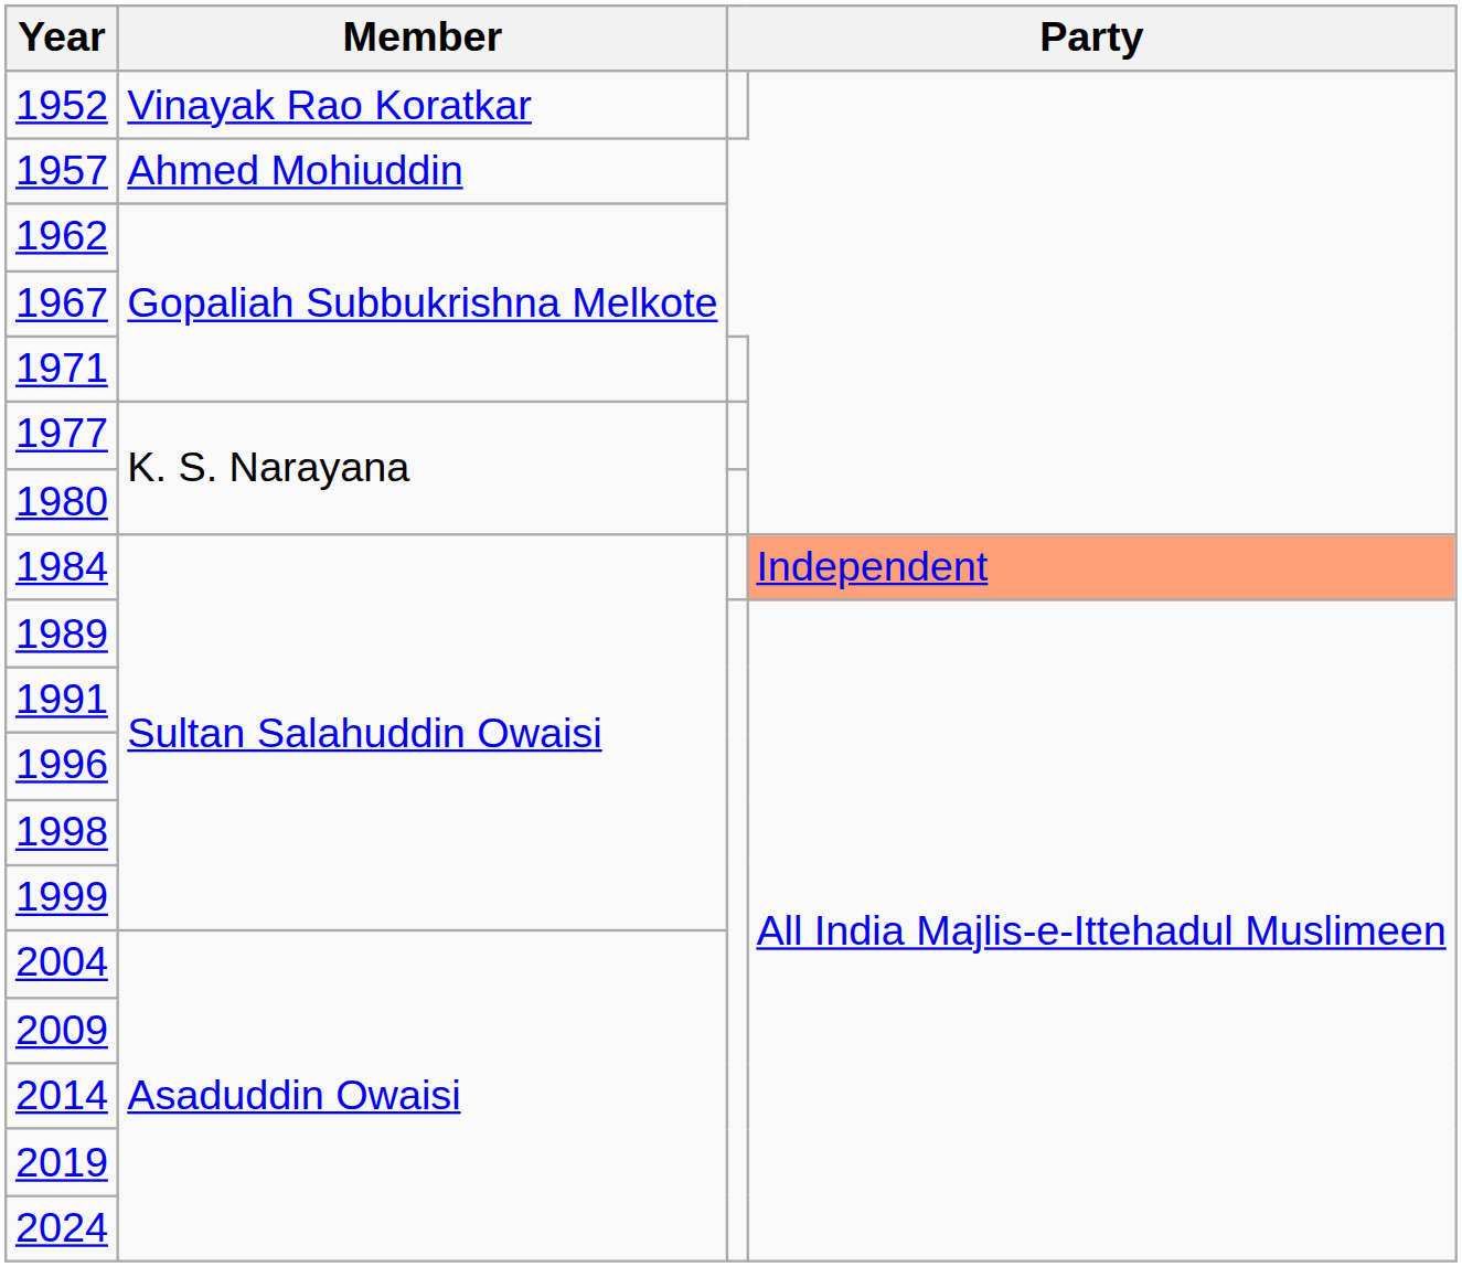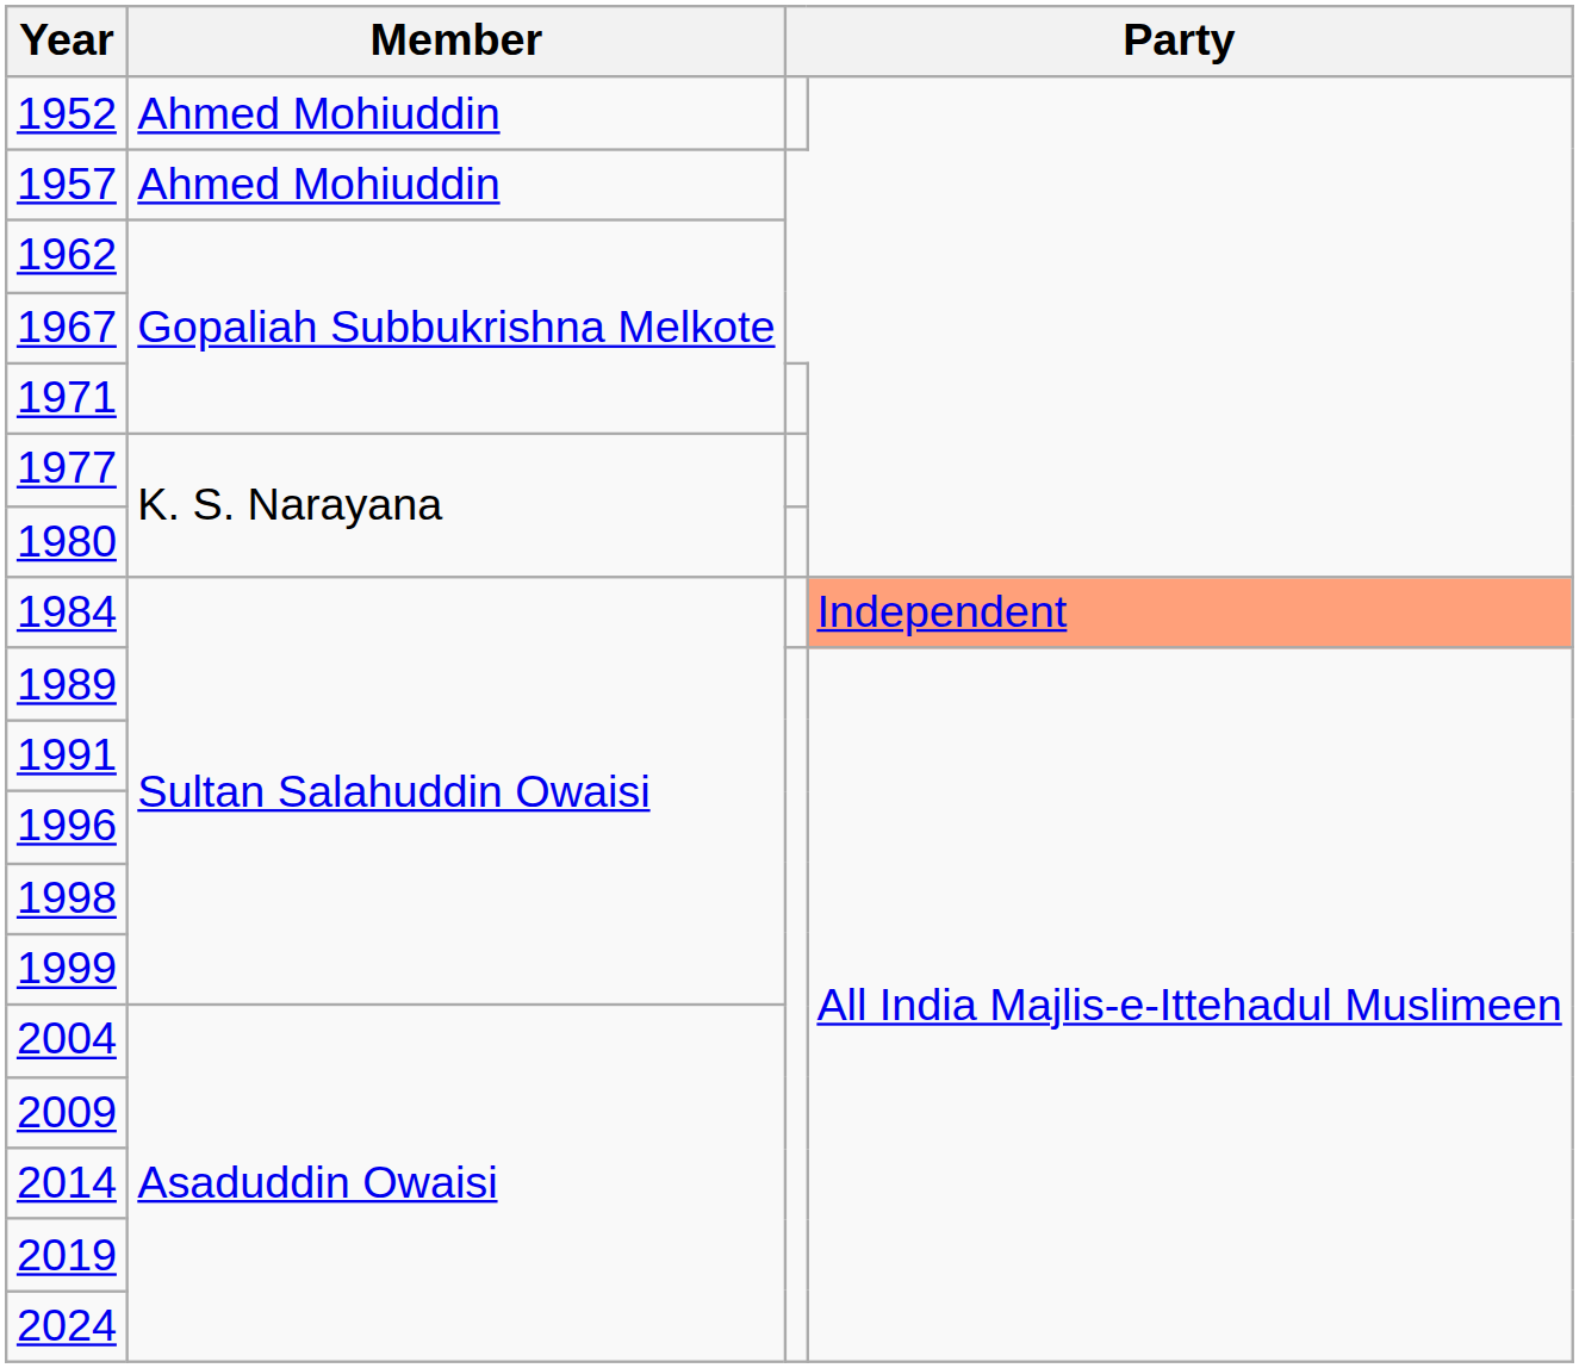1952 | Member: Vinayak Rao Koratkar -> Ahmed Mohiuddin
